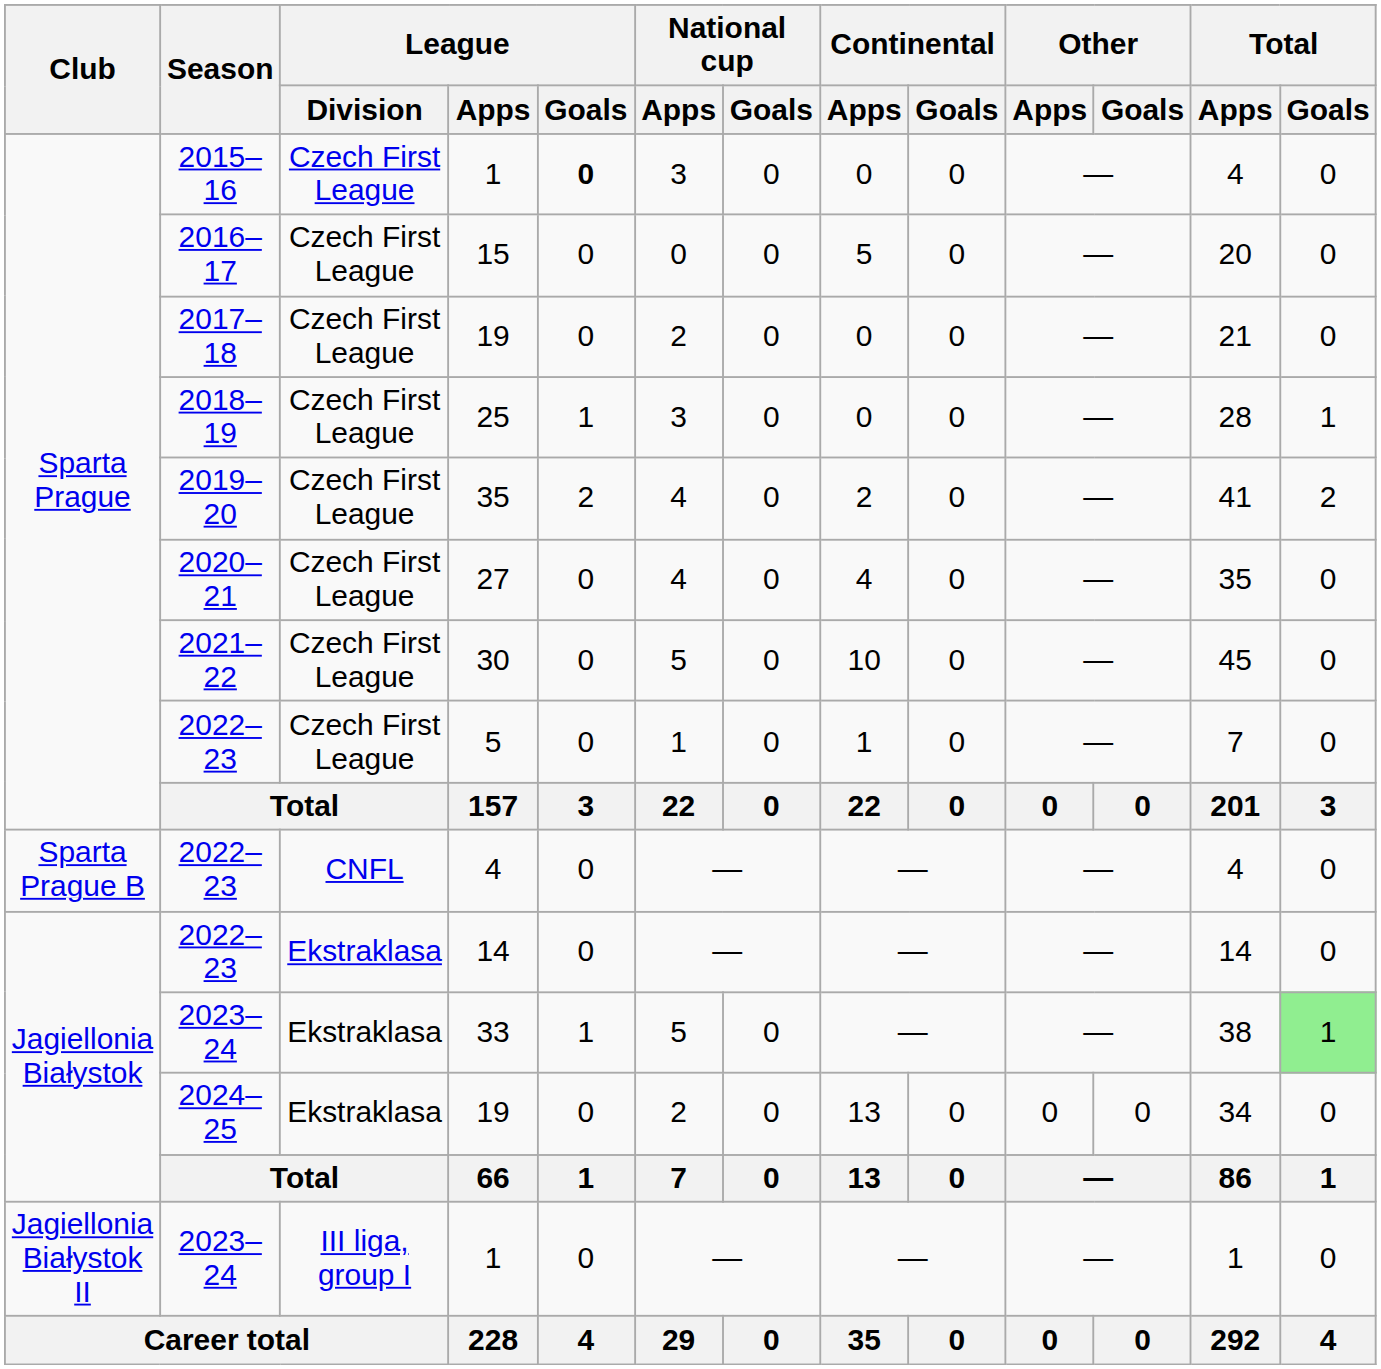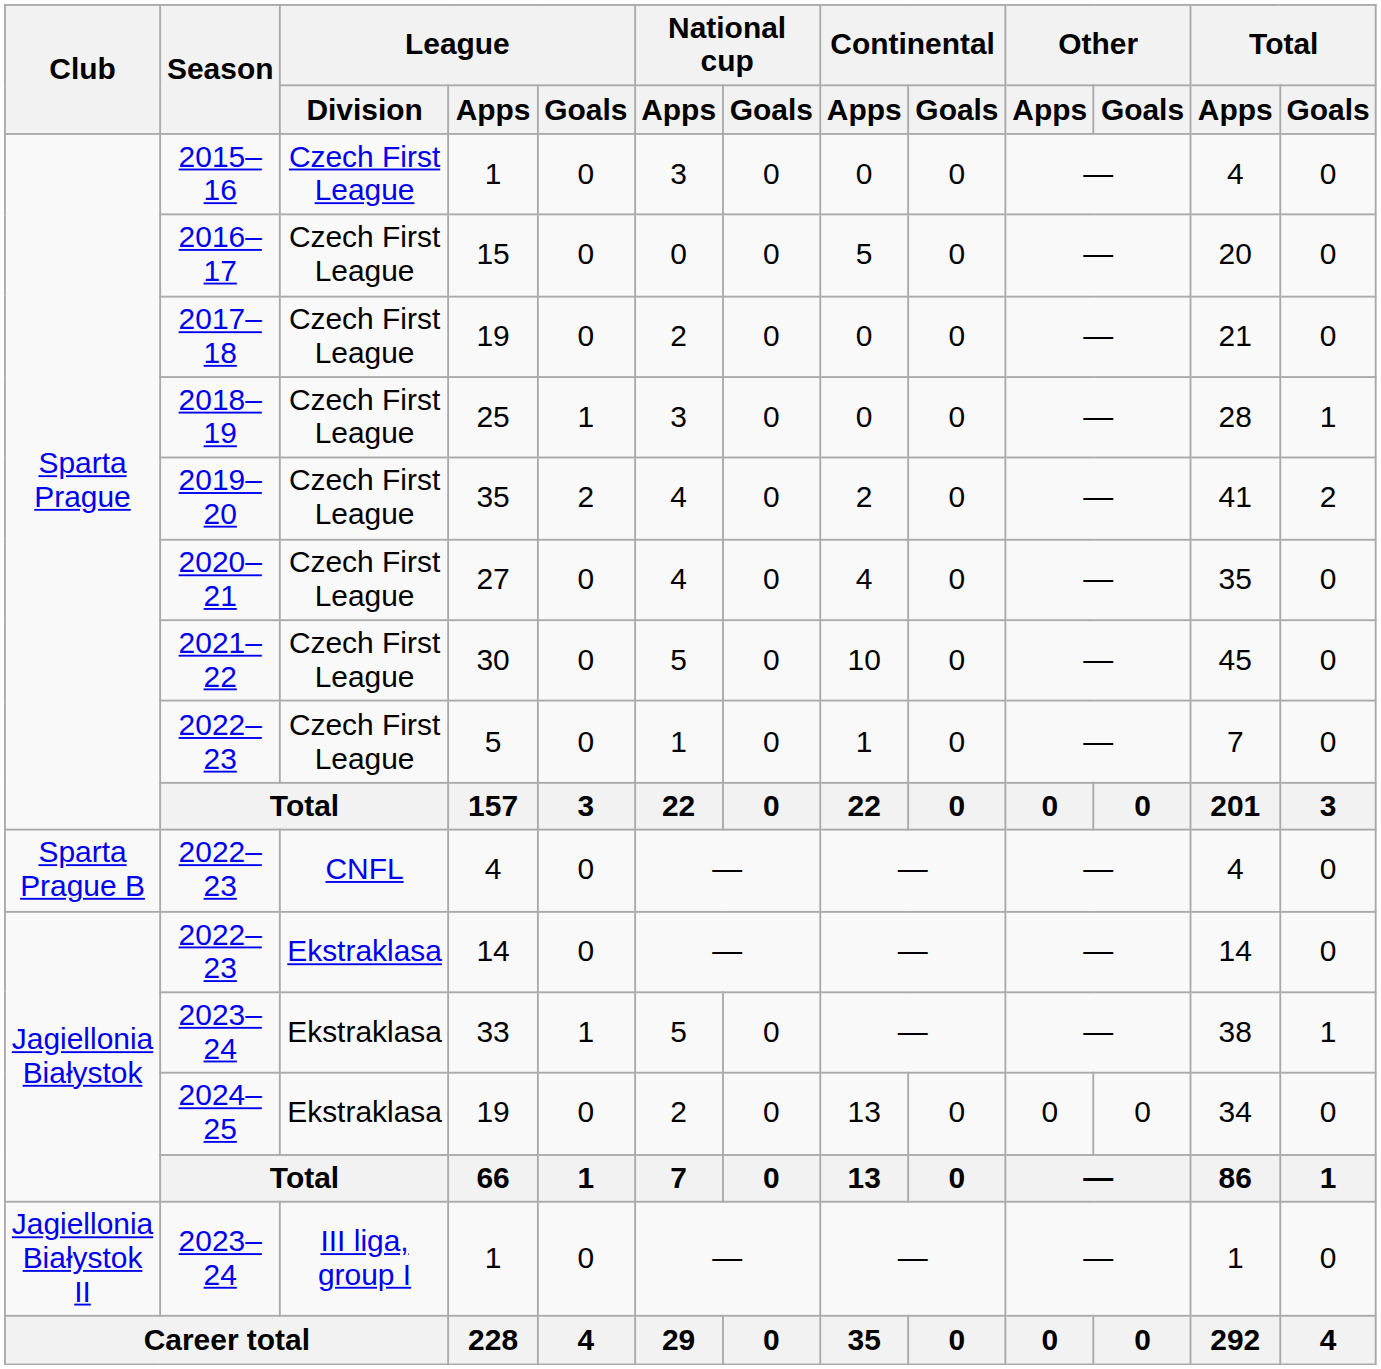2015–16 / 1 | League / Goals: bold -> normal
33 | Total / Goals: lightgreen background -> no background
